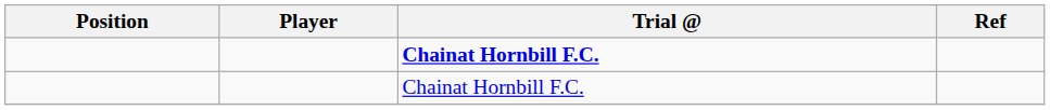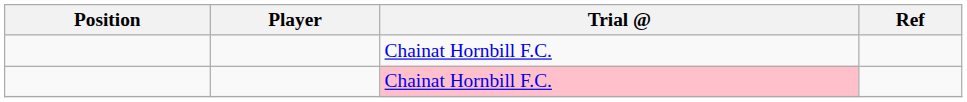row 2 | Trial @: bold -> normal
row 3 | Trial @: no background -> pink background
